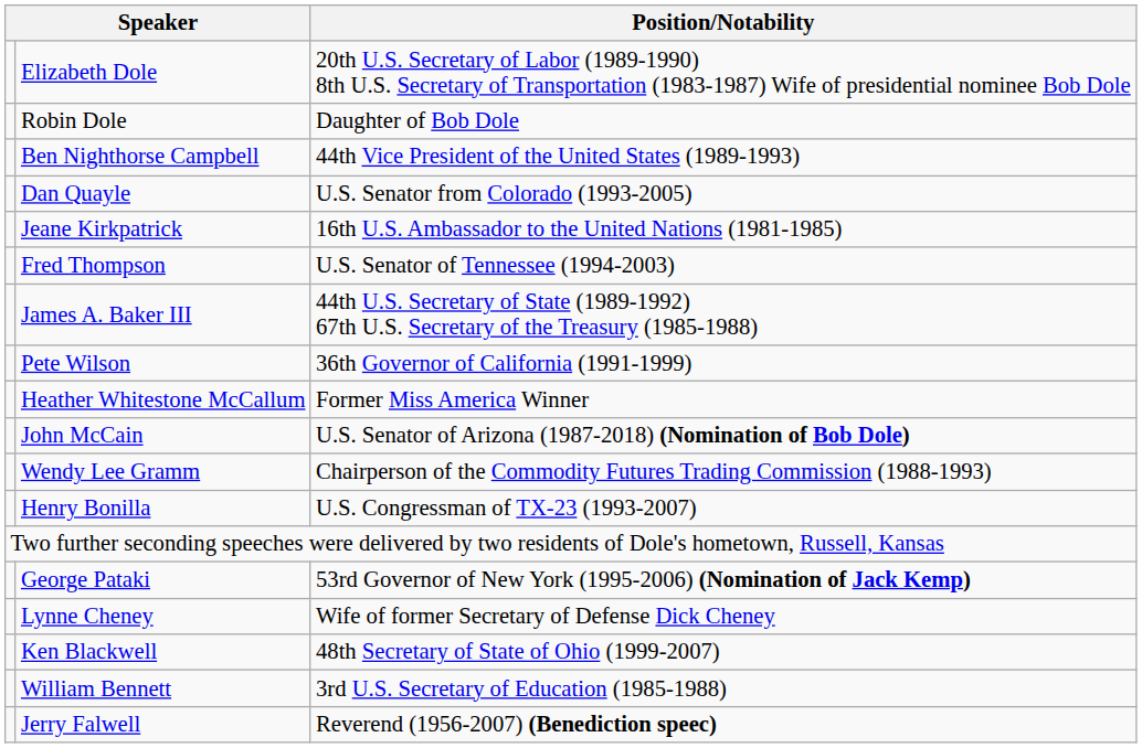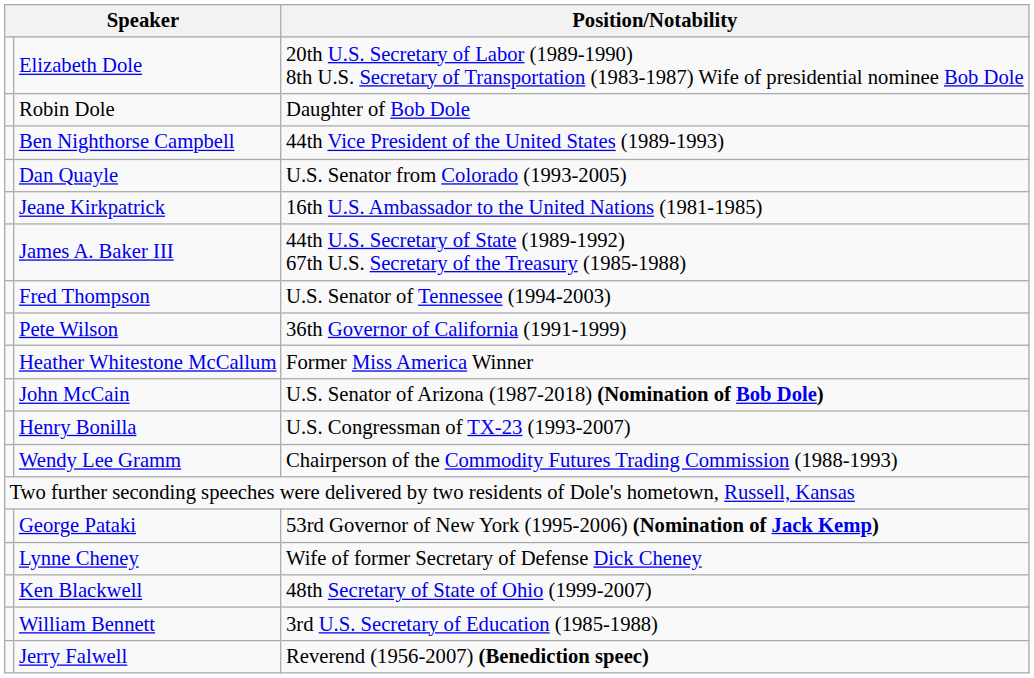rows swapped: Fred Thompson <-> James A. Baker III
rows swapped: Henry Bonilla <-> Wendy Lee Gramm
